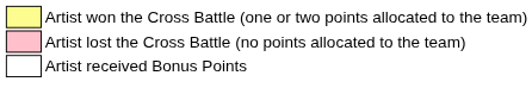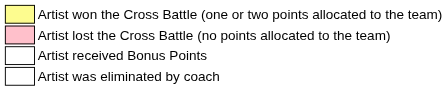+ row: Artist was eliminated by coach
